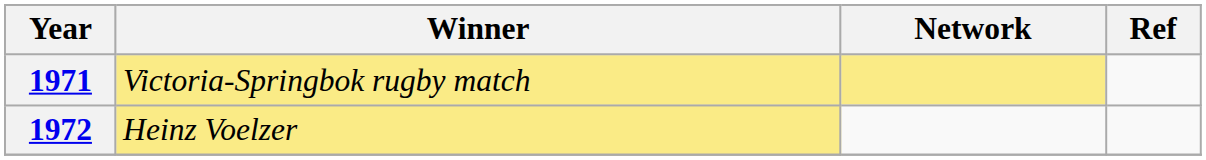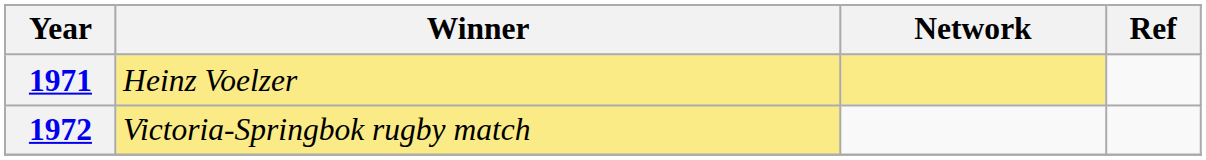1971 | Winner: Victoria-Springbok rugby match -> Heinz Voelzer
1972 | Winner: Heinz Voelzer -> Victoria-Springbok rugby match
